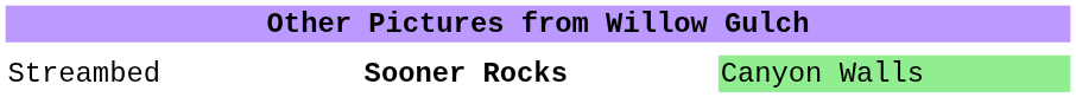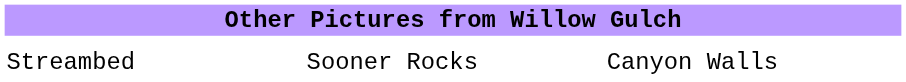Streambed | column 2: bold -> normal
Streambed | column 3: lightgreen background -> no background
